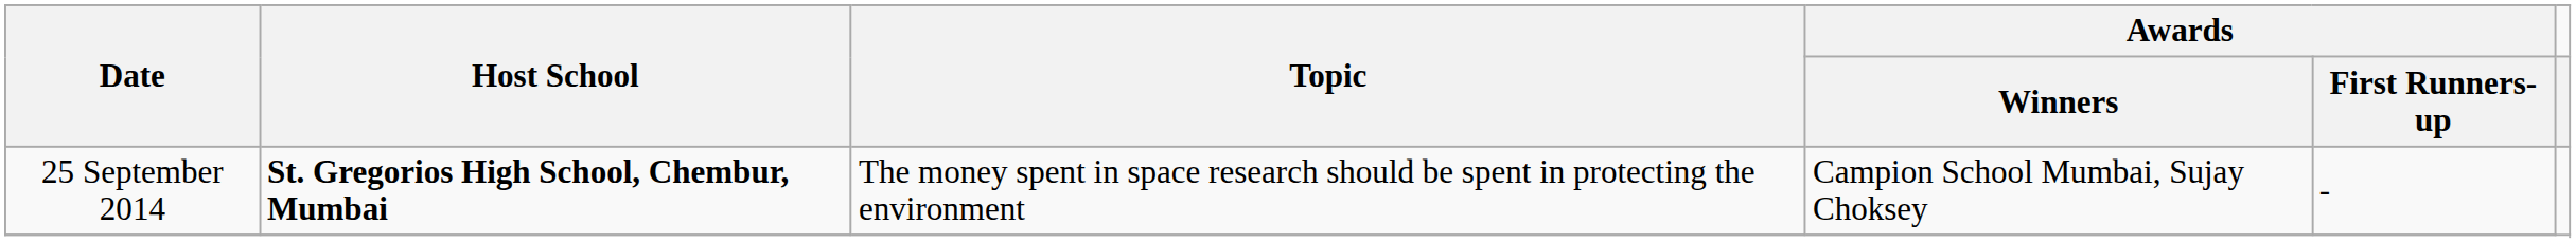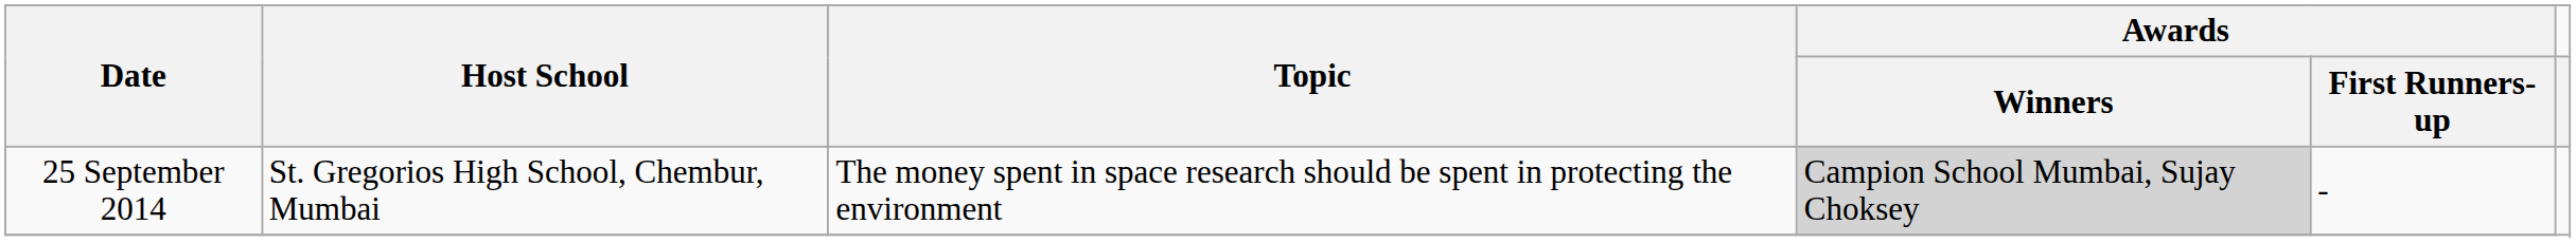25 September 2014 | Host School: bold -> normal
25 September 2014 | Awards / Winners: no background -> lightgrey background
